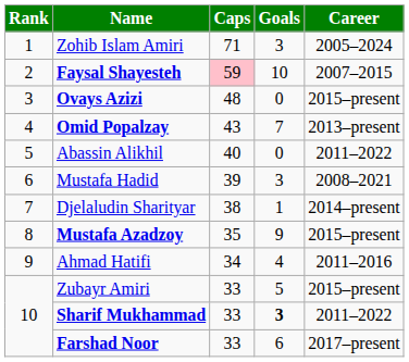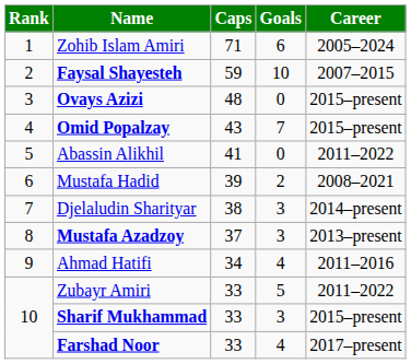Zohib Islam Amiri | Goals: 3 -> 6
Faysal Shayesteh | Caps: pink background -> no background
Omid Popalzay | Career: 2013–present -> 2015–present
Abassin Alikhil | Caps: 40 -> 41
Mustafa Hadid | Goals: 3 -> 2
Djelaludin Sharityar | Goals: 1 -> 3
Mustafa Azadzoy | Caps: 35 -> 37
Mustafa Azadzoy | Goals: 9 -> 3
Mustafa Azadzoy | Career: 2015–present -> 2013–present
Zubayr Amiri | Career: 2015–present -> 2011–2022
Sharif Mukhammad | Goals: bold -> normal
Sharif Mukhammad | Career: 2011–2022 -> 2015–present
Farshad Noor | Goals: 6 -> 4
